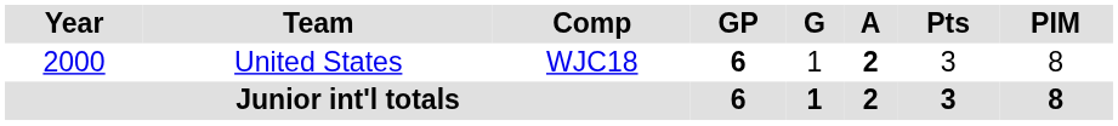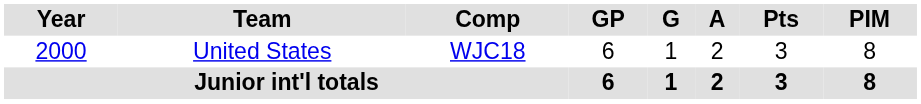United States | GP: bold -> normal
United States | A: bold -> normal
